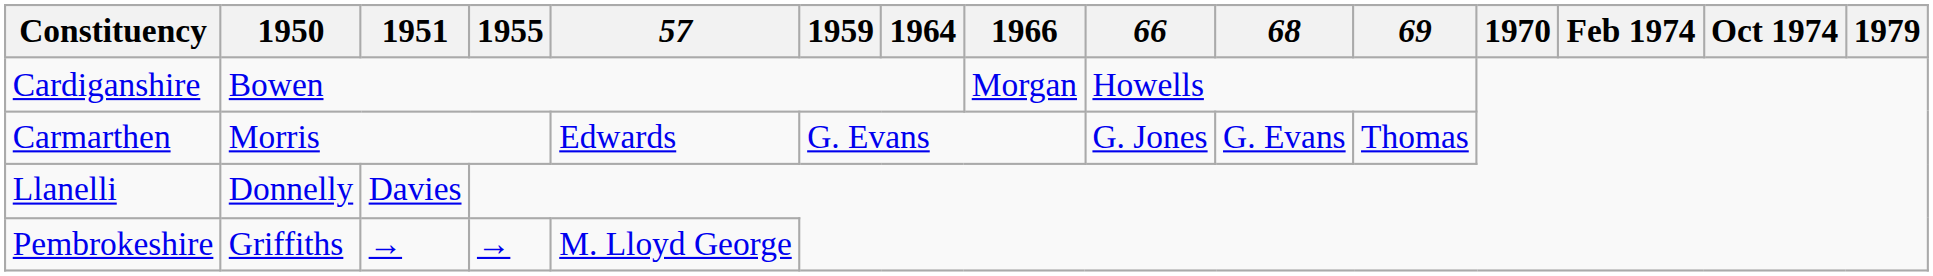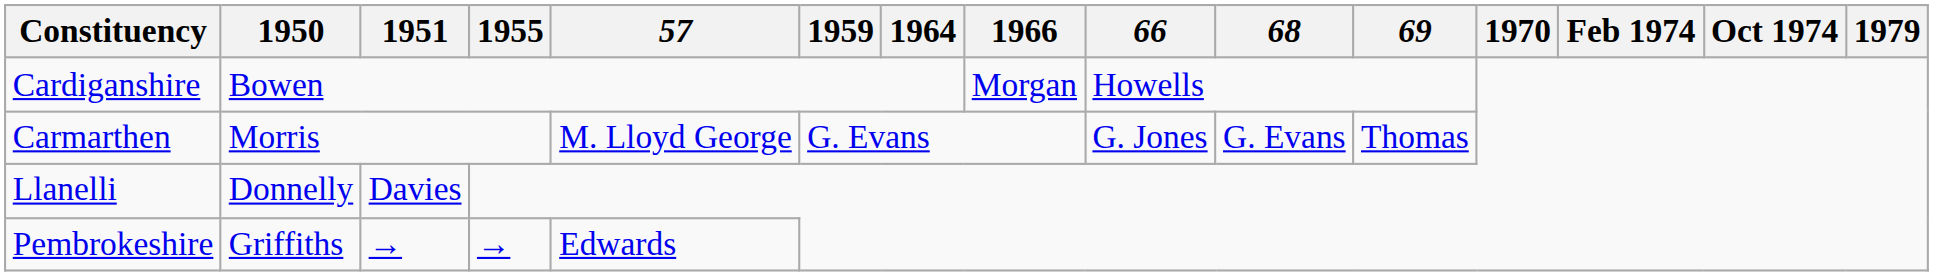Carmarthen | 57: Edwards -> M. Lloyd George
Pembrokeshire | 57: M. Lloyd George -> Edwards
